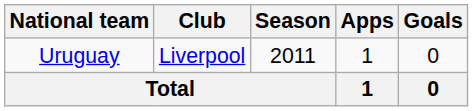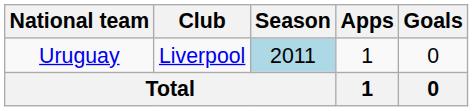Uruguay | Season: no background -> lightblue background
